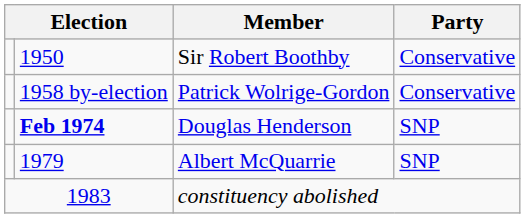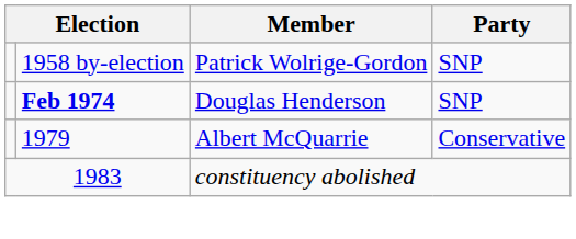- row: 1950 | Sir Robert Boothby | Conservative
Patrick Wolrige-Gordon | Party: Conservative -> SNP
Albert McQuarrie | Party: SNP -> Conservative
